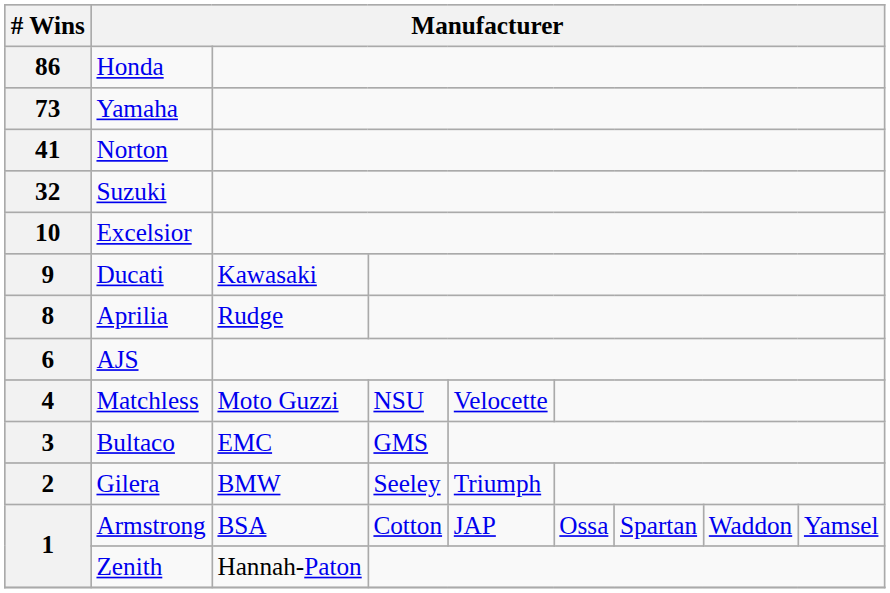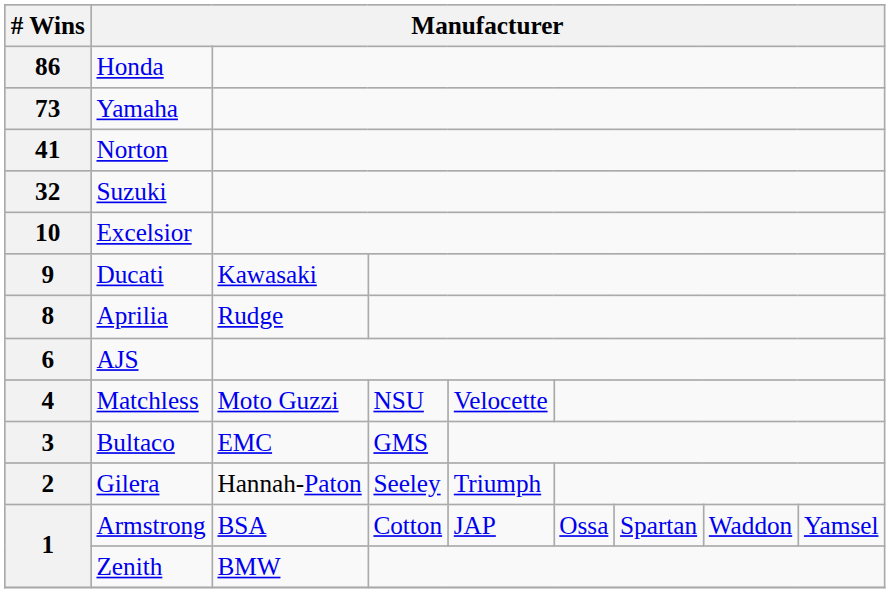2 | column 3: BMW -> Hannah-Paton
1 / Zenith | column 3: Hannah-Paton -> BMW
